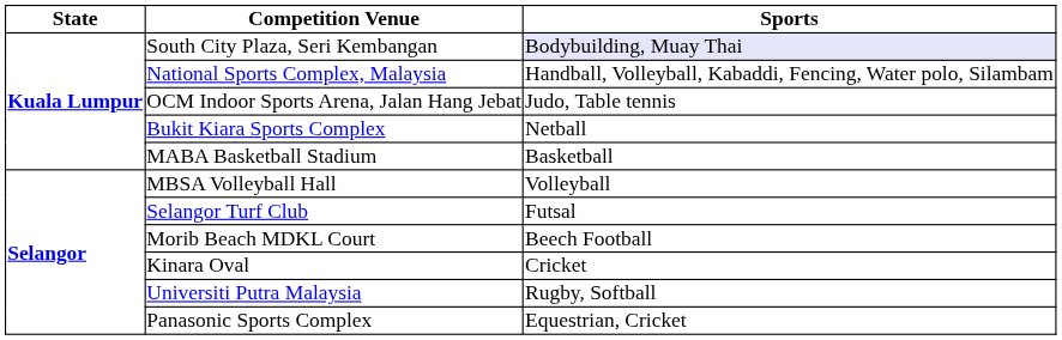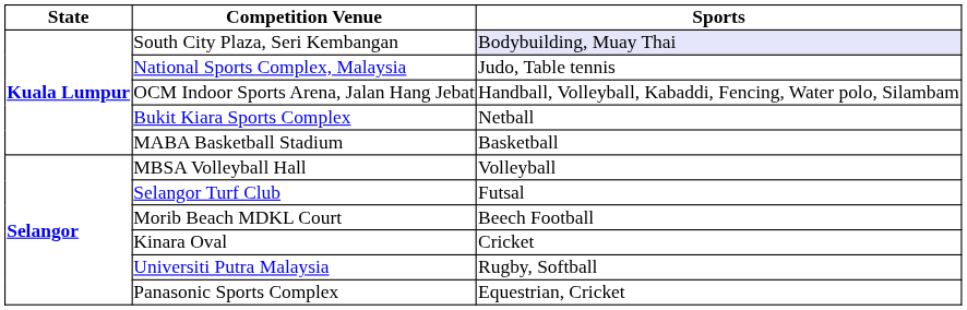National Sports Complex, Malaysia | column 3: Handball, Volleyball, Kabaddi, Fencing, Water polo, Silambam -> Judo, Table tennis
OCM Indoor Sports Arena, Jalan Hang Jebat | column 3: Judo, Table tennis -> Handball, Volleyball, Kabaddi, Fencing, Water polo, Silambam
